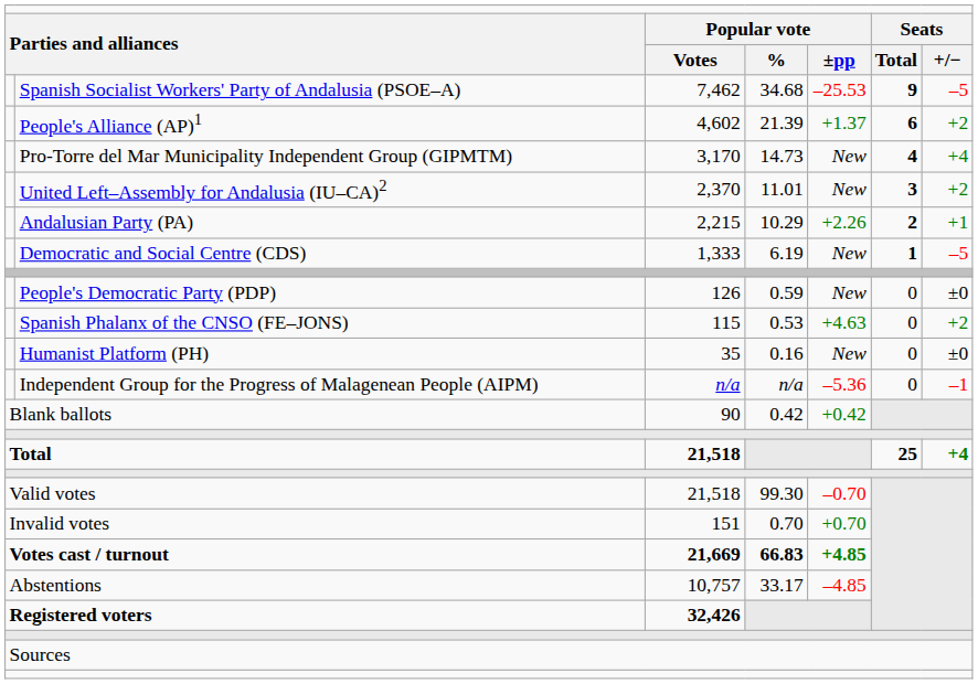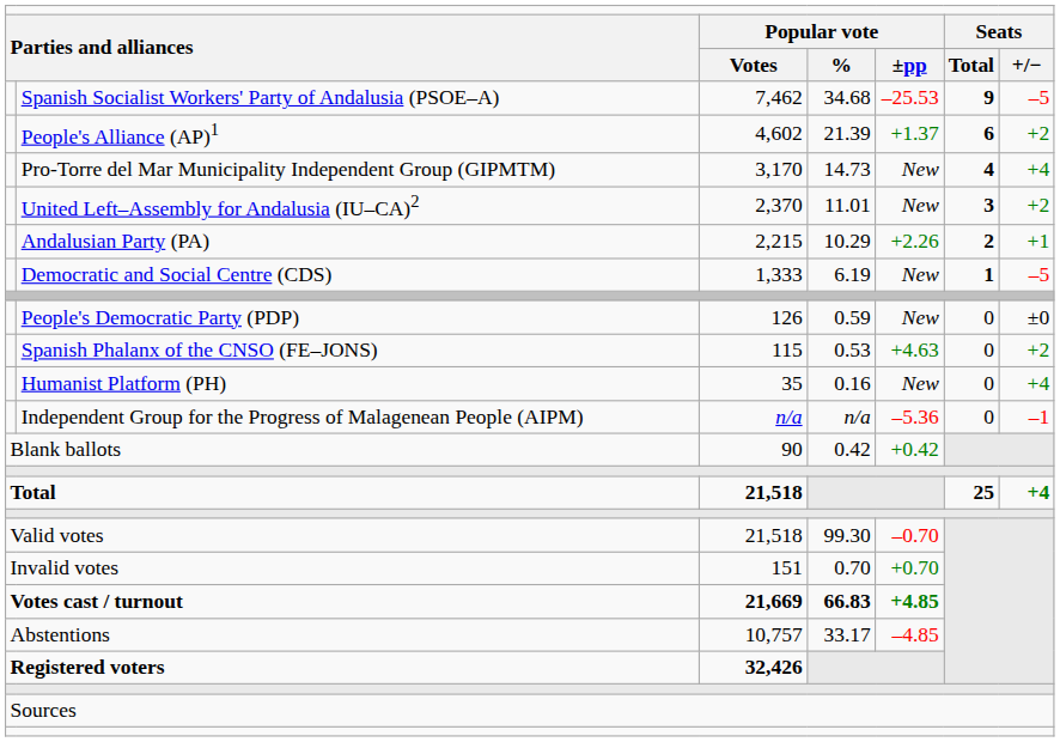Humanist Platform (PH) | column 7: ±0 -> +4
